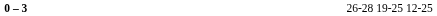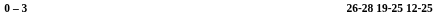row 1 | column 2: normal -> bold
